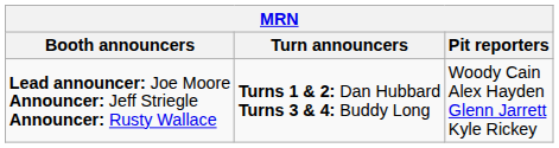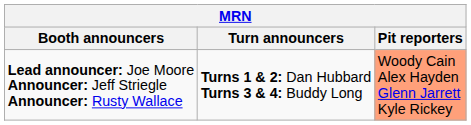row 3 | Pit reporters: no background -> lightsalmon background
